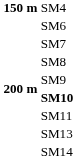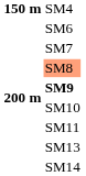SM8 | column 2: no background -> lightsalmon background
SM9 | column 2: normal -> bold
SM10 | column 2: bold -> normal
